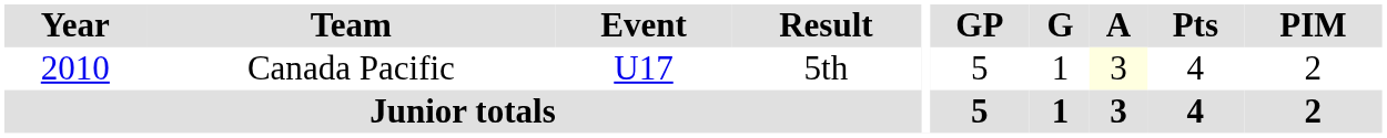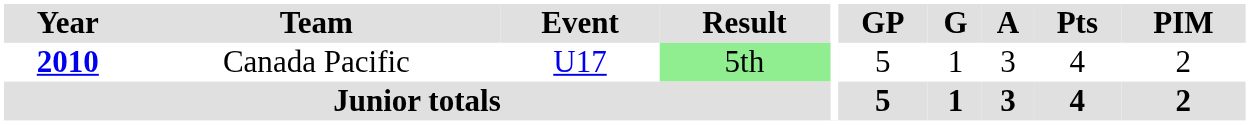Canada Pacific | Year: normal -> bold
Canada Pacific | Result: no background -> lightgreen background
Canada Pacific | A: lightyellow background -> no background
